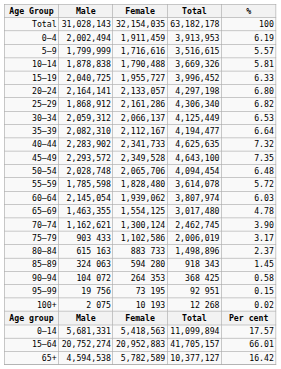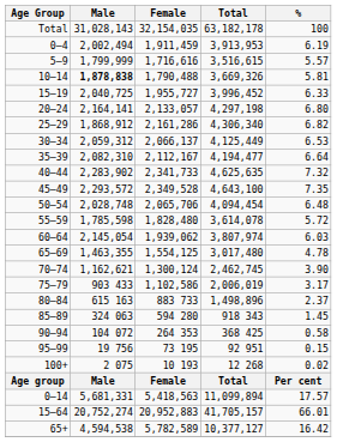10–14 | Male: normal -> bold
